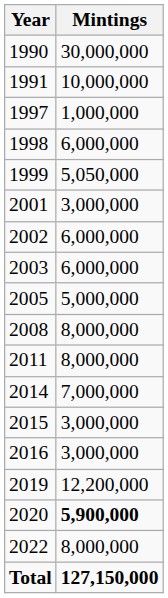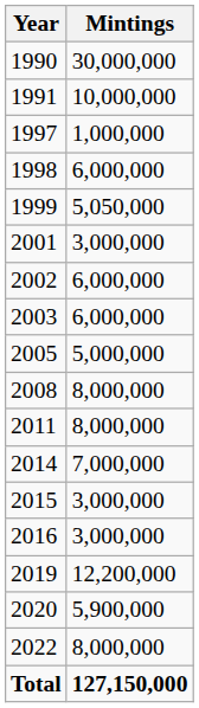2020 | Mintings: bold -> normal
